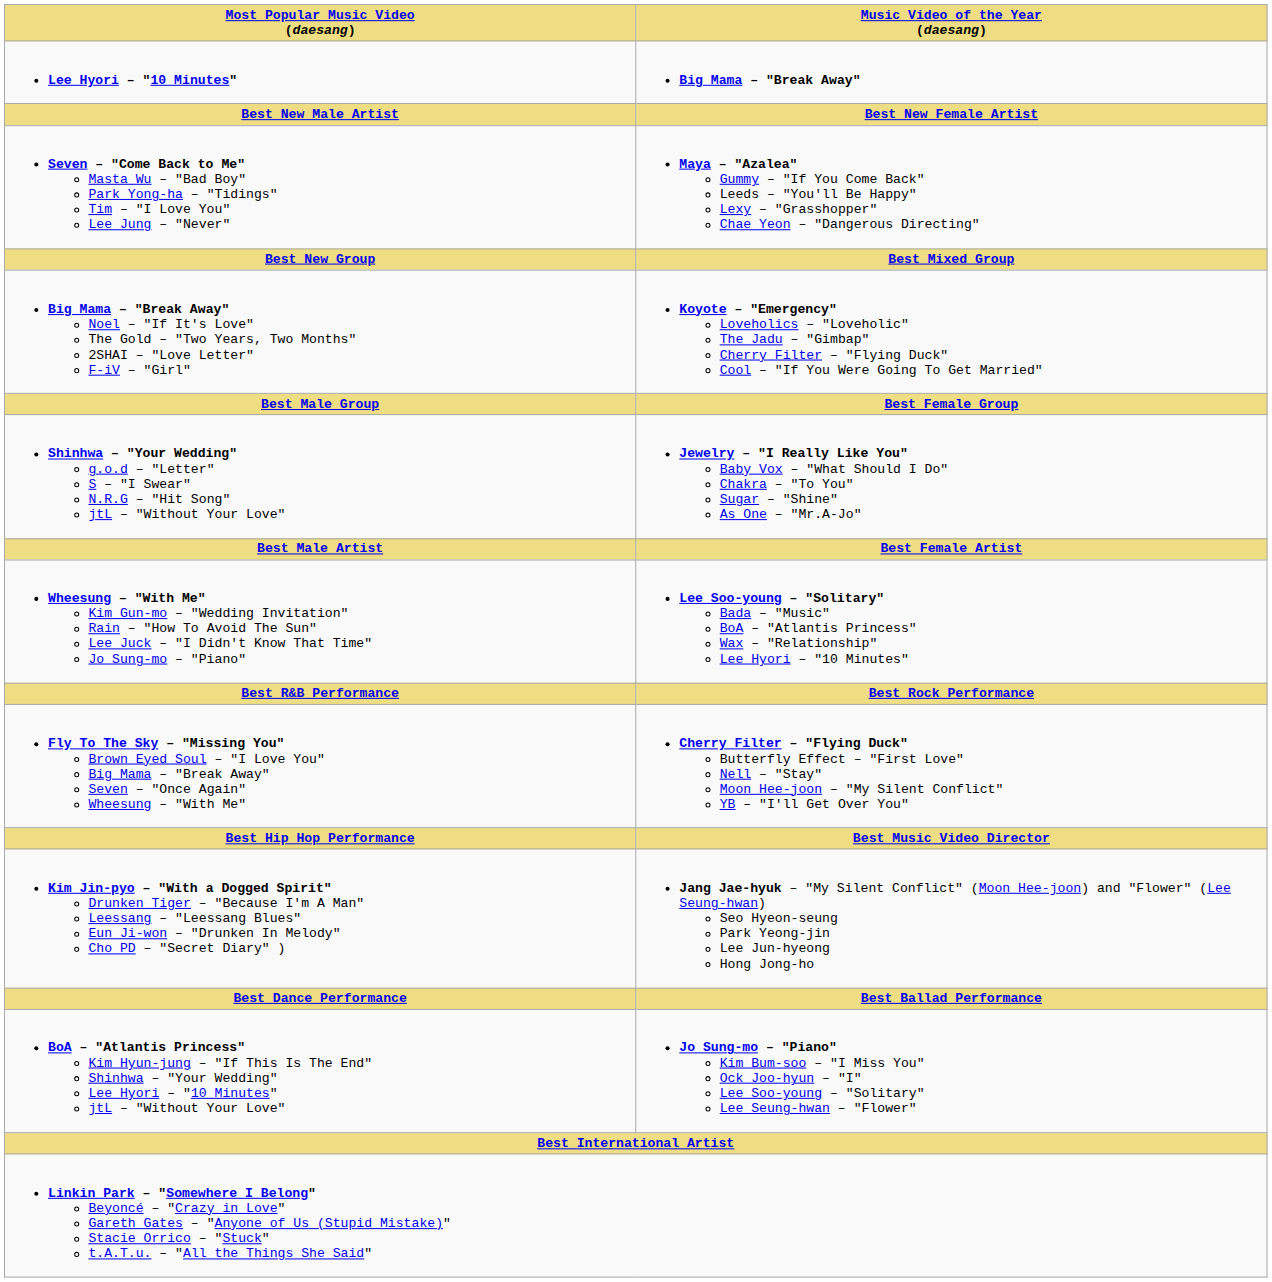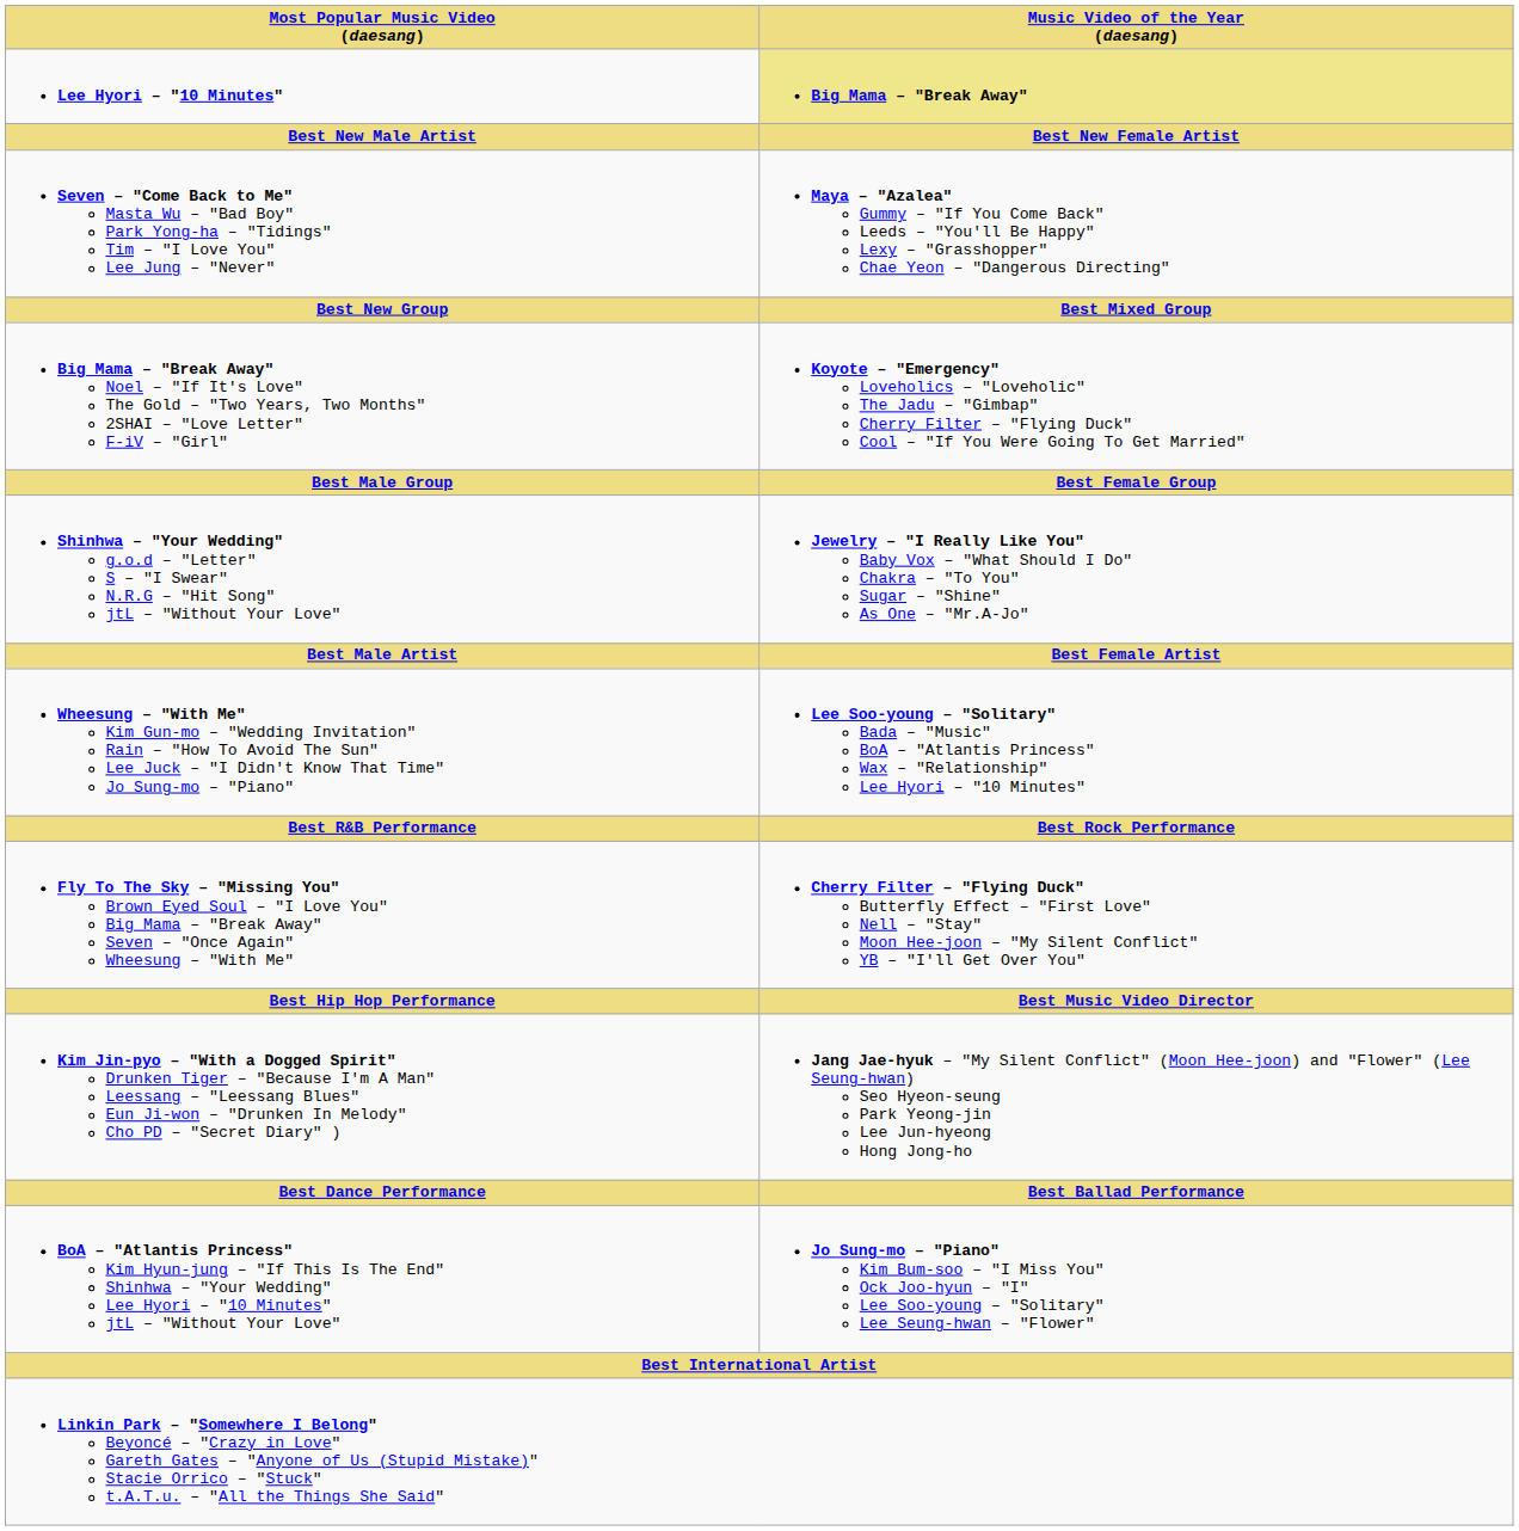Lee Hyori – "10 Minutes" | Music Video of the Year (daesang): no background -> khaki background
